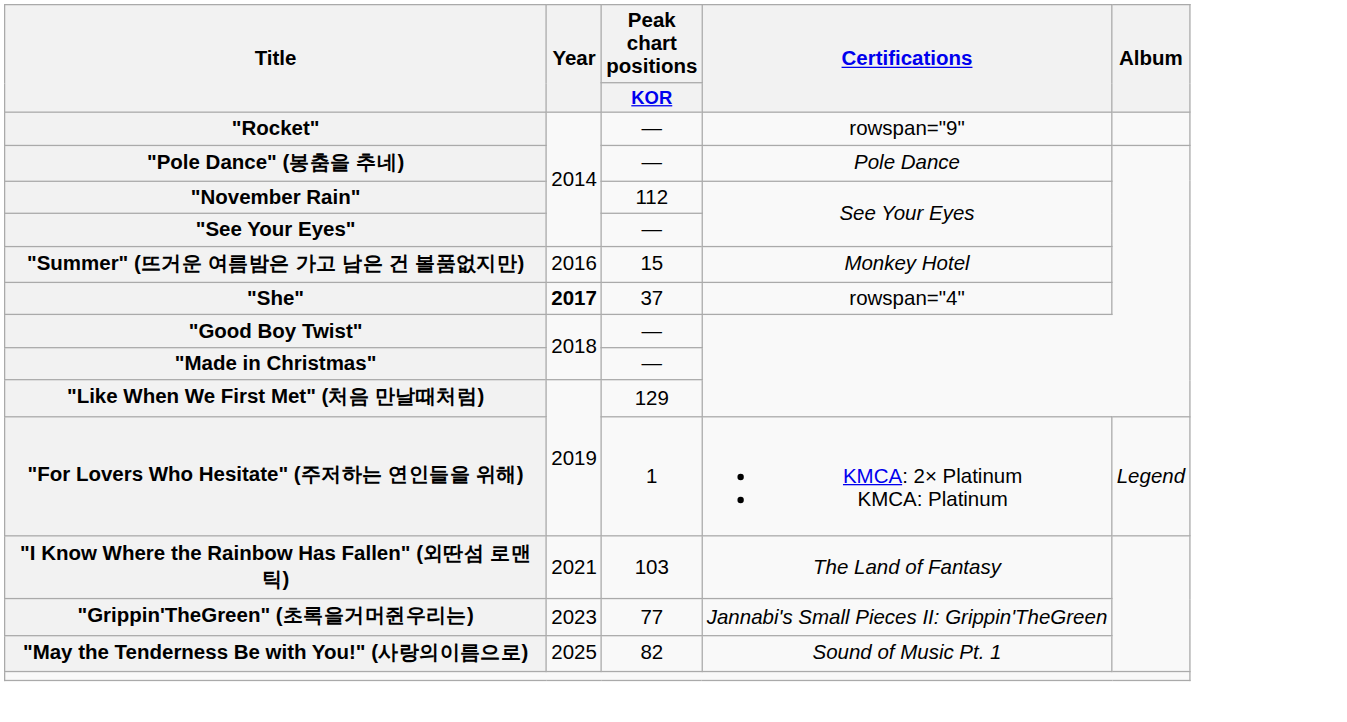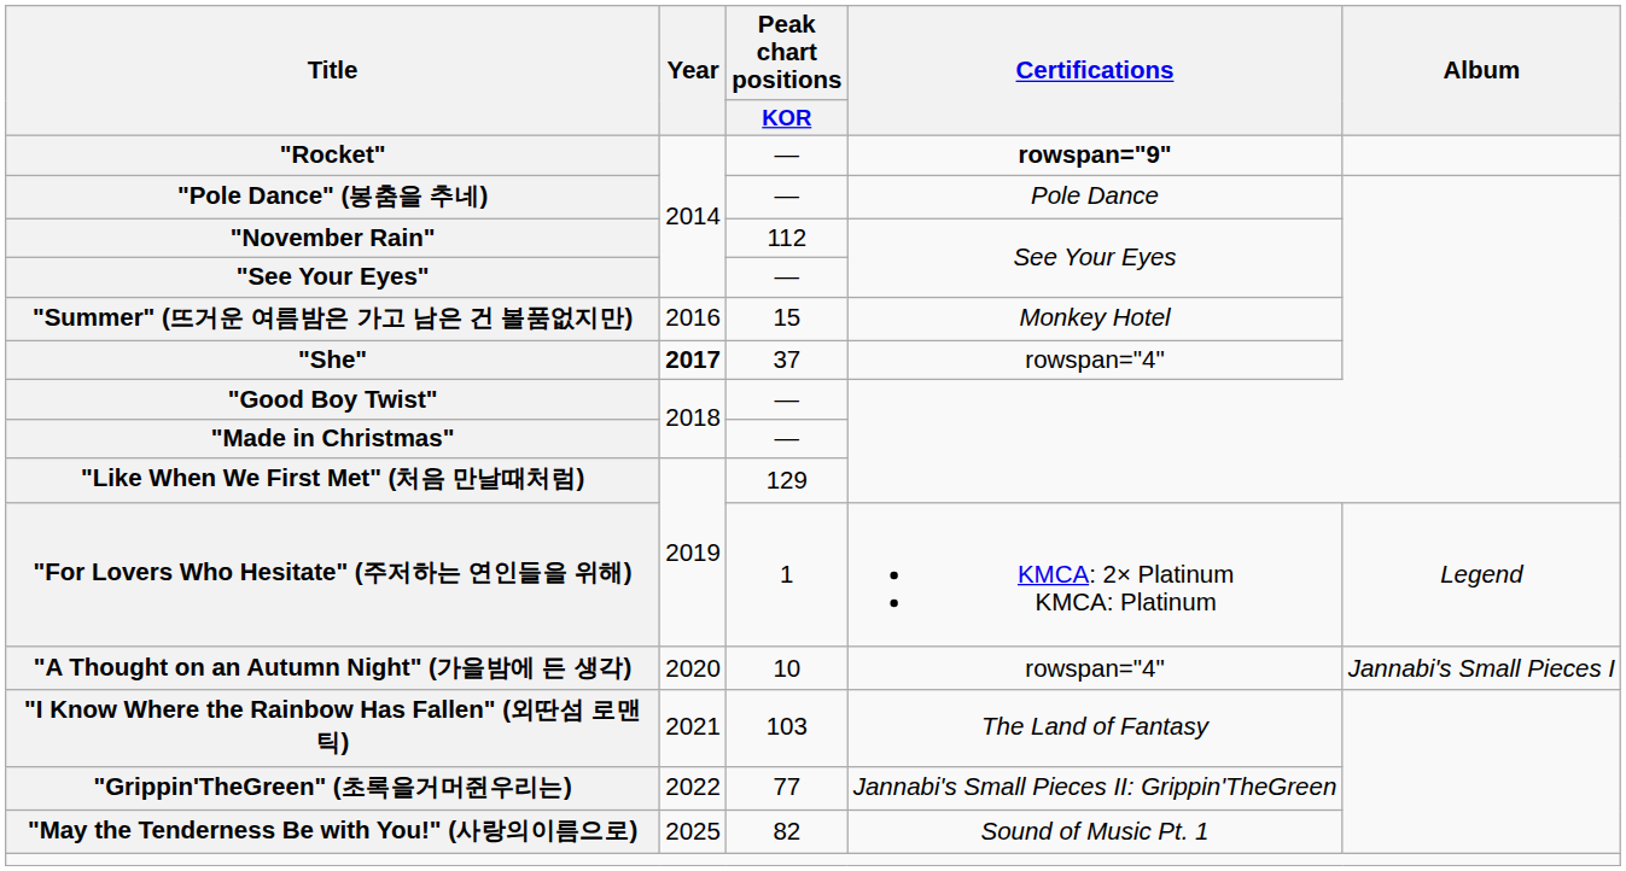"Rocket" | Certifications: normal -> bold
+ row: "A Thought on an Autumn Night" (가을밤에 든 생각) | 2020 | 10 | rowspan="4" | Jannabi's Small Pieces I
"Grippin'TheGreen" (초록을거머쥔우리는) | Year: 2023 -> 2022
